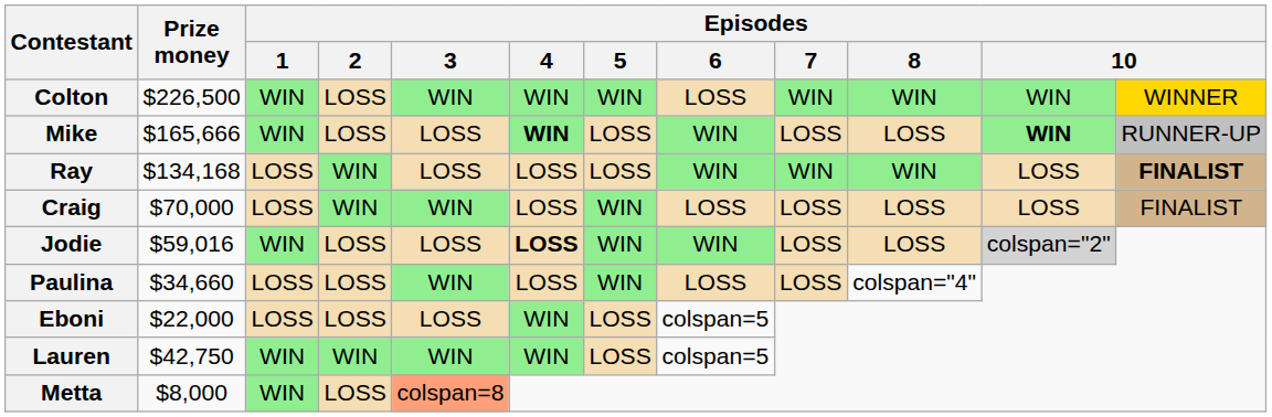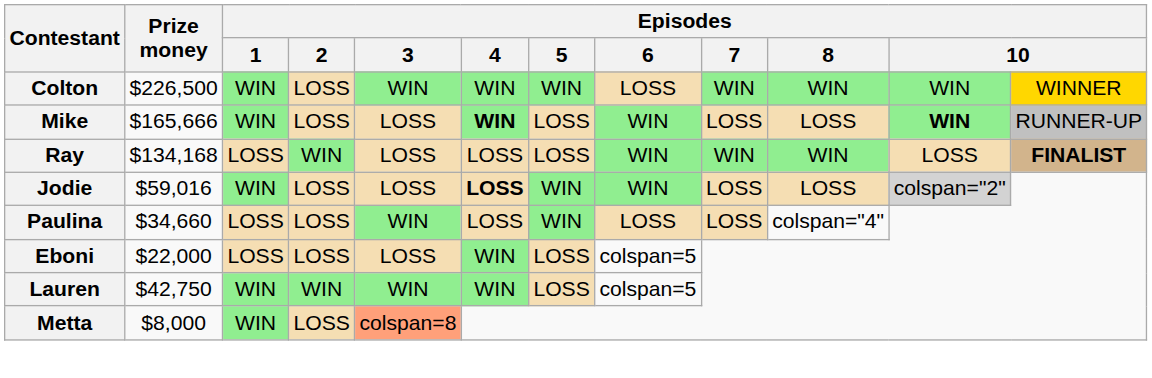- row: Craig | $70,000 | LOSS | WIN | WIN | LOSS | WIN | LOSS | LOSS | LOSS | LOSS | FINALIST
